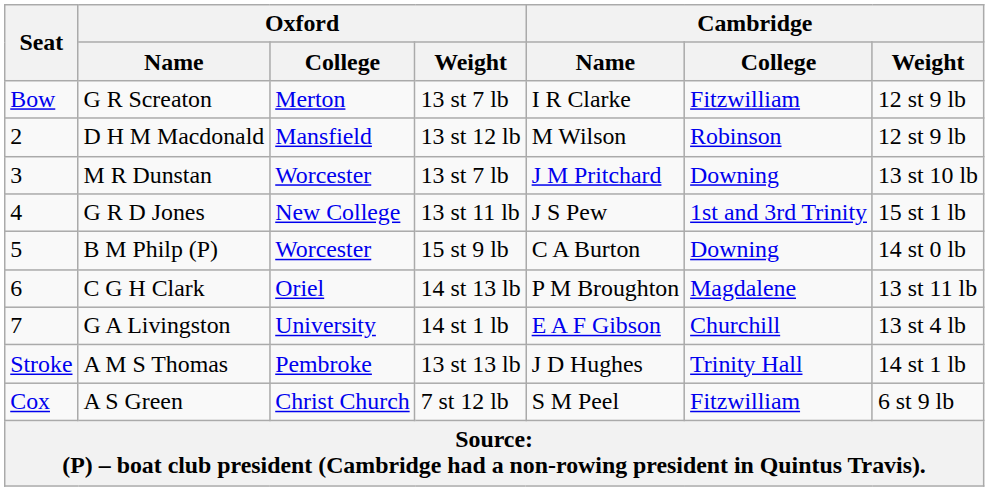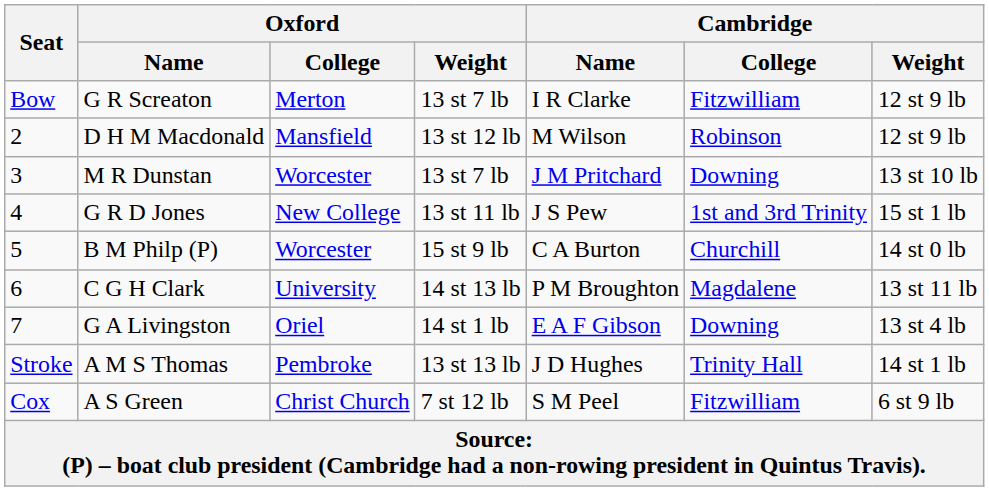B M Philp (P) | Cambridge / College: Downing -> Churchill
C G H Clark | Oxford / College: Oriel -> University
G A Livingston | Oxford / College: University -> Oriel
G A Livingston | Cambridge / College: Churchill -> Downing
